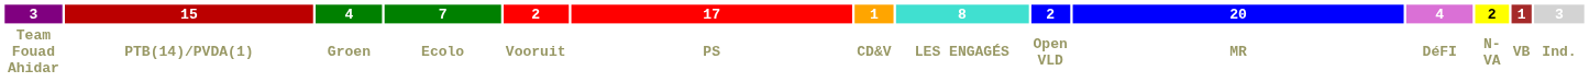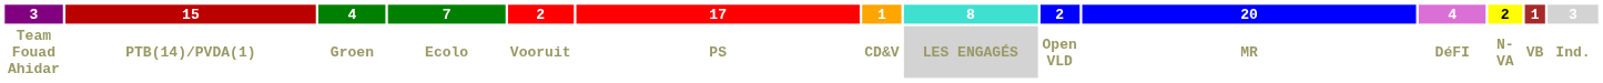Team Fouad Ahidar | column 8: no background -> lightgrey background
